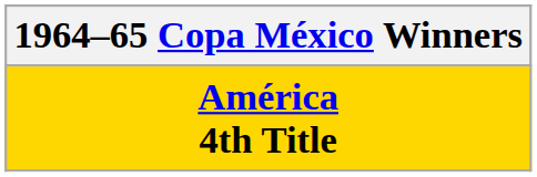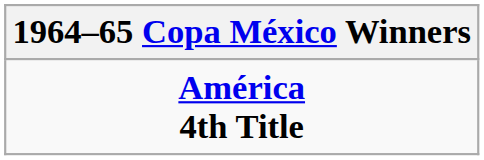row 2 | column 1: gold background -> no background
